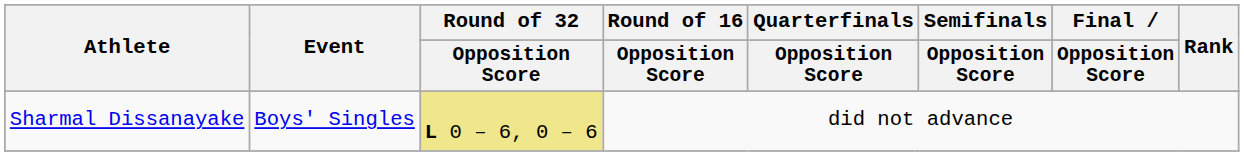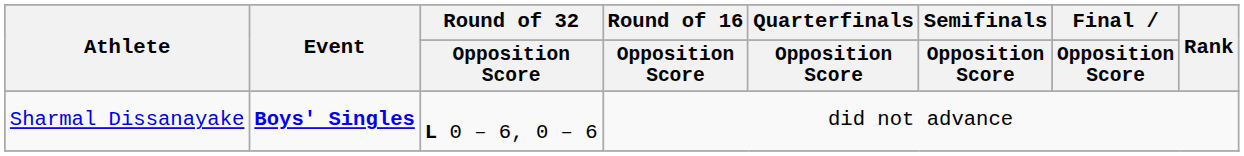Sharmal Dissanayake | Event: normal -> bold
Sharmal Dissanayake | Round of 32 / Opposition Score: khaki background -> no background
